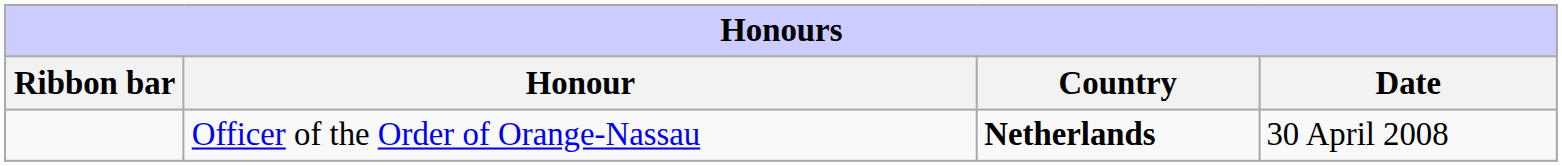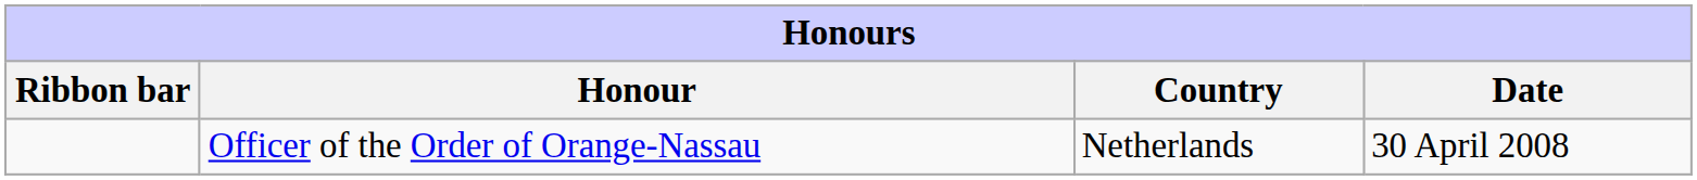Officer of the Order of Orange-Nassau | Country: bold -> normal
